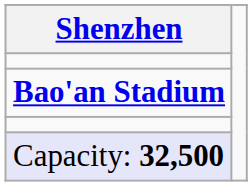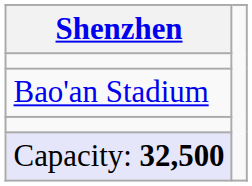row 3 | Shenzhen: bold -> normal
